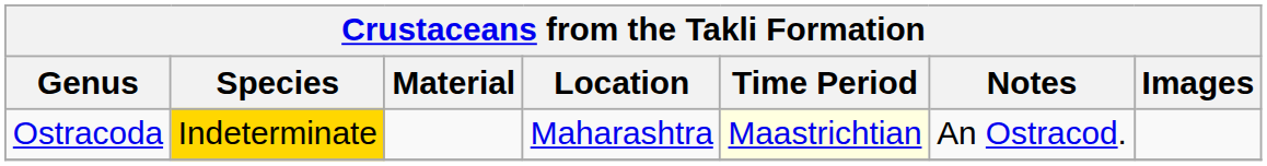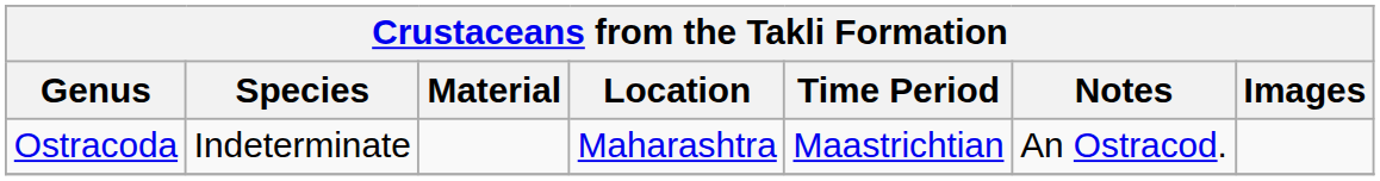Ostracoda | Species: gold background -> no background
Ostracoda | Time Period: lightyellow background -> no background
